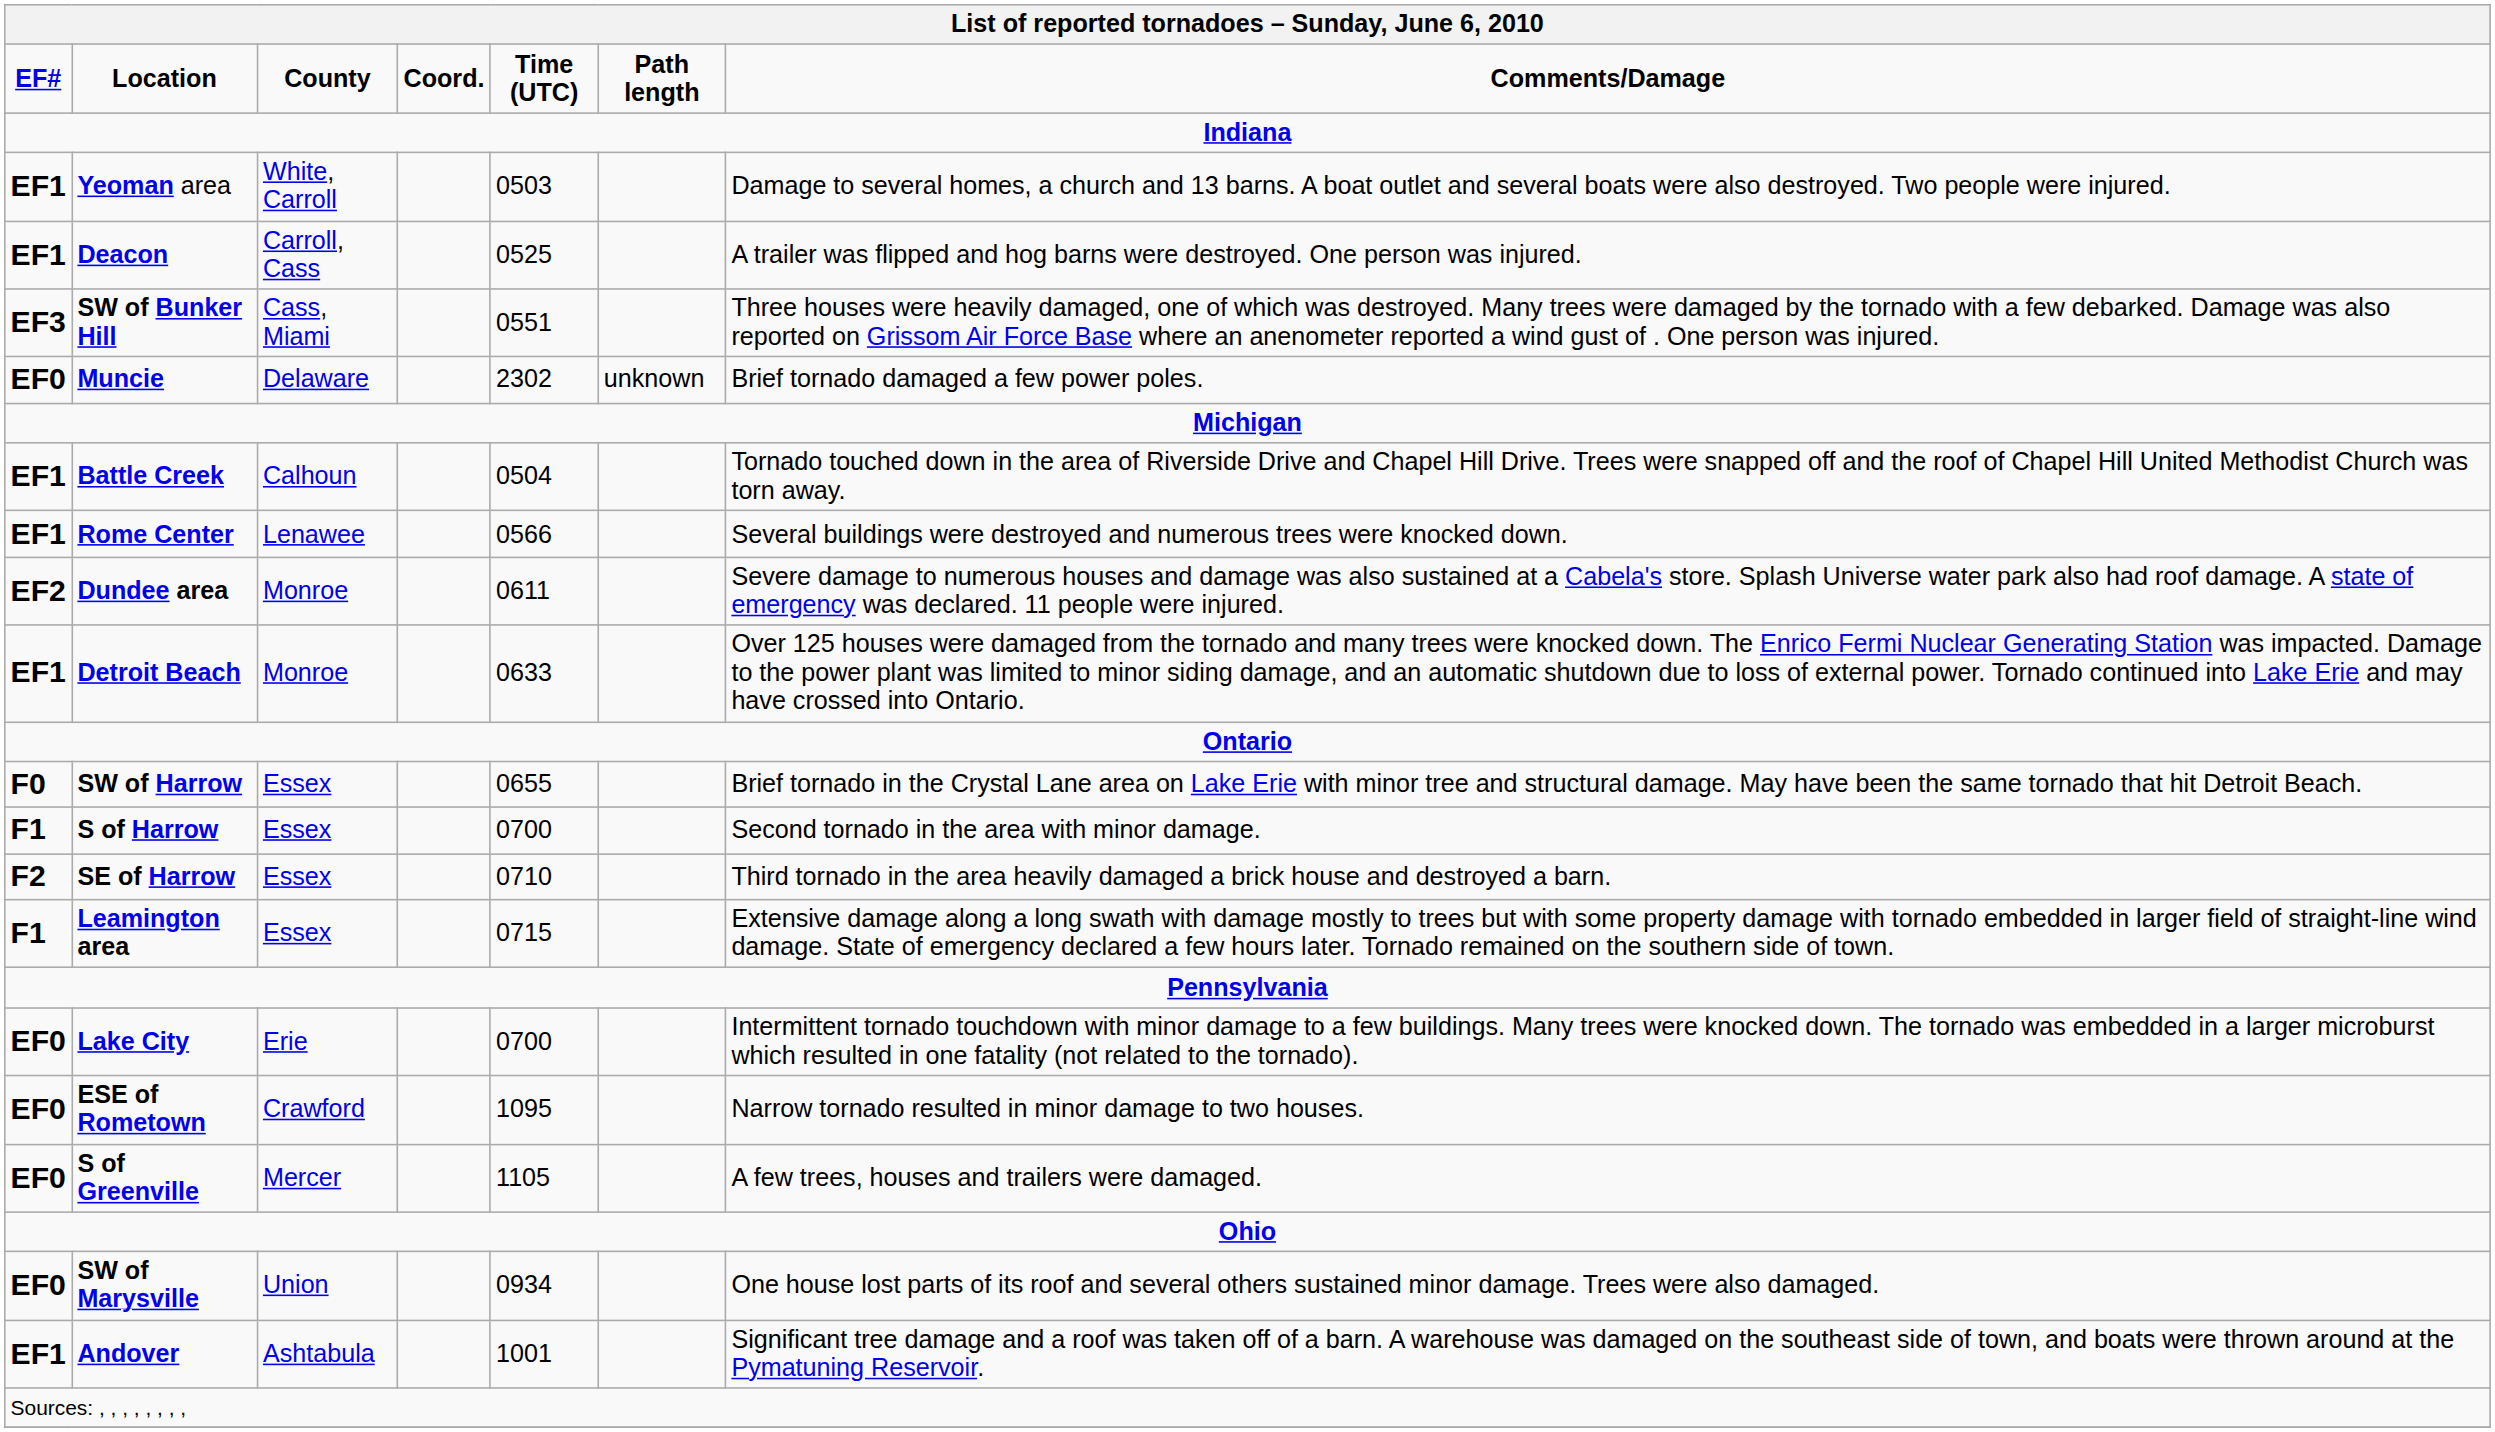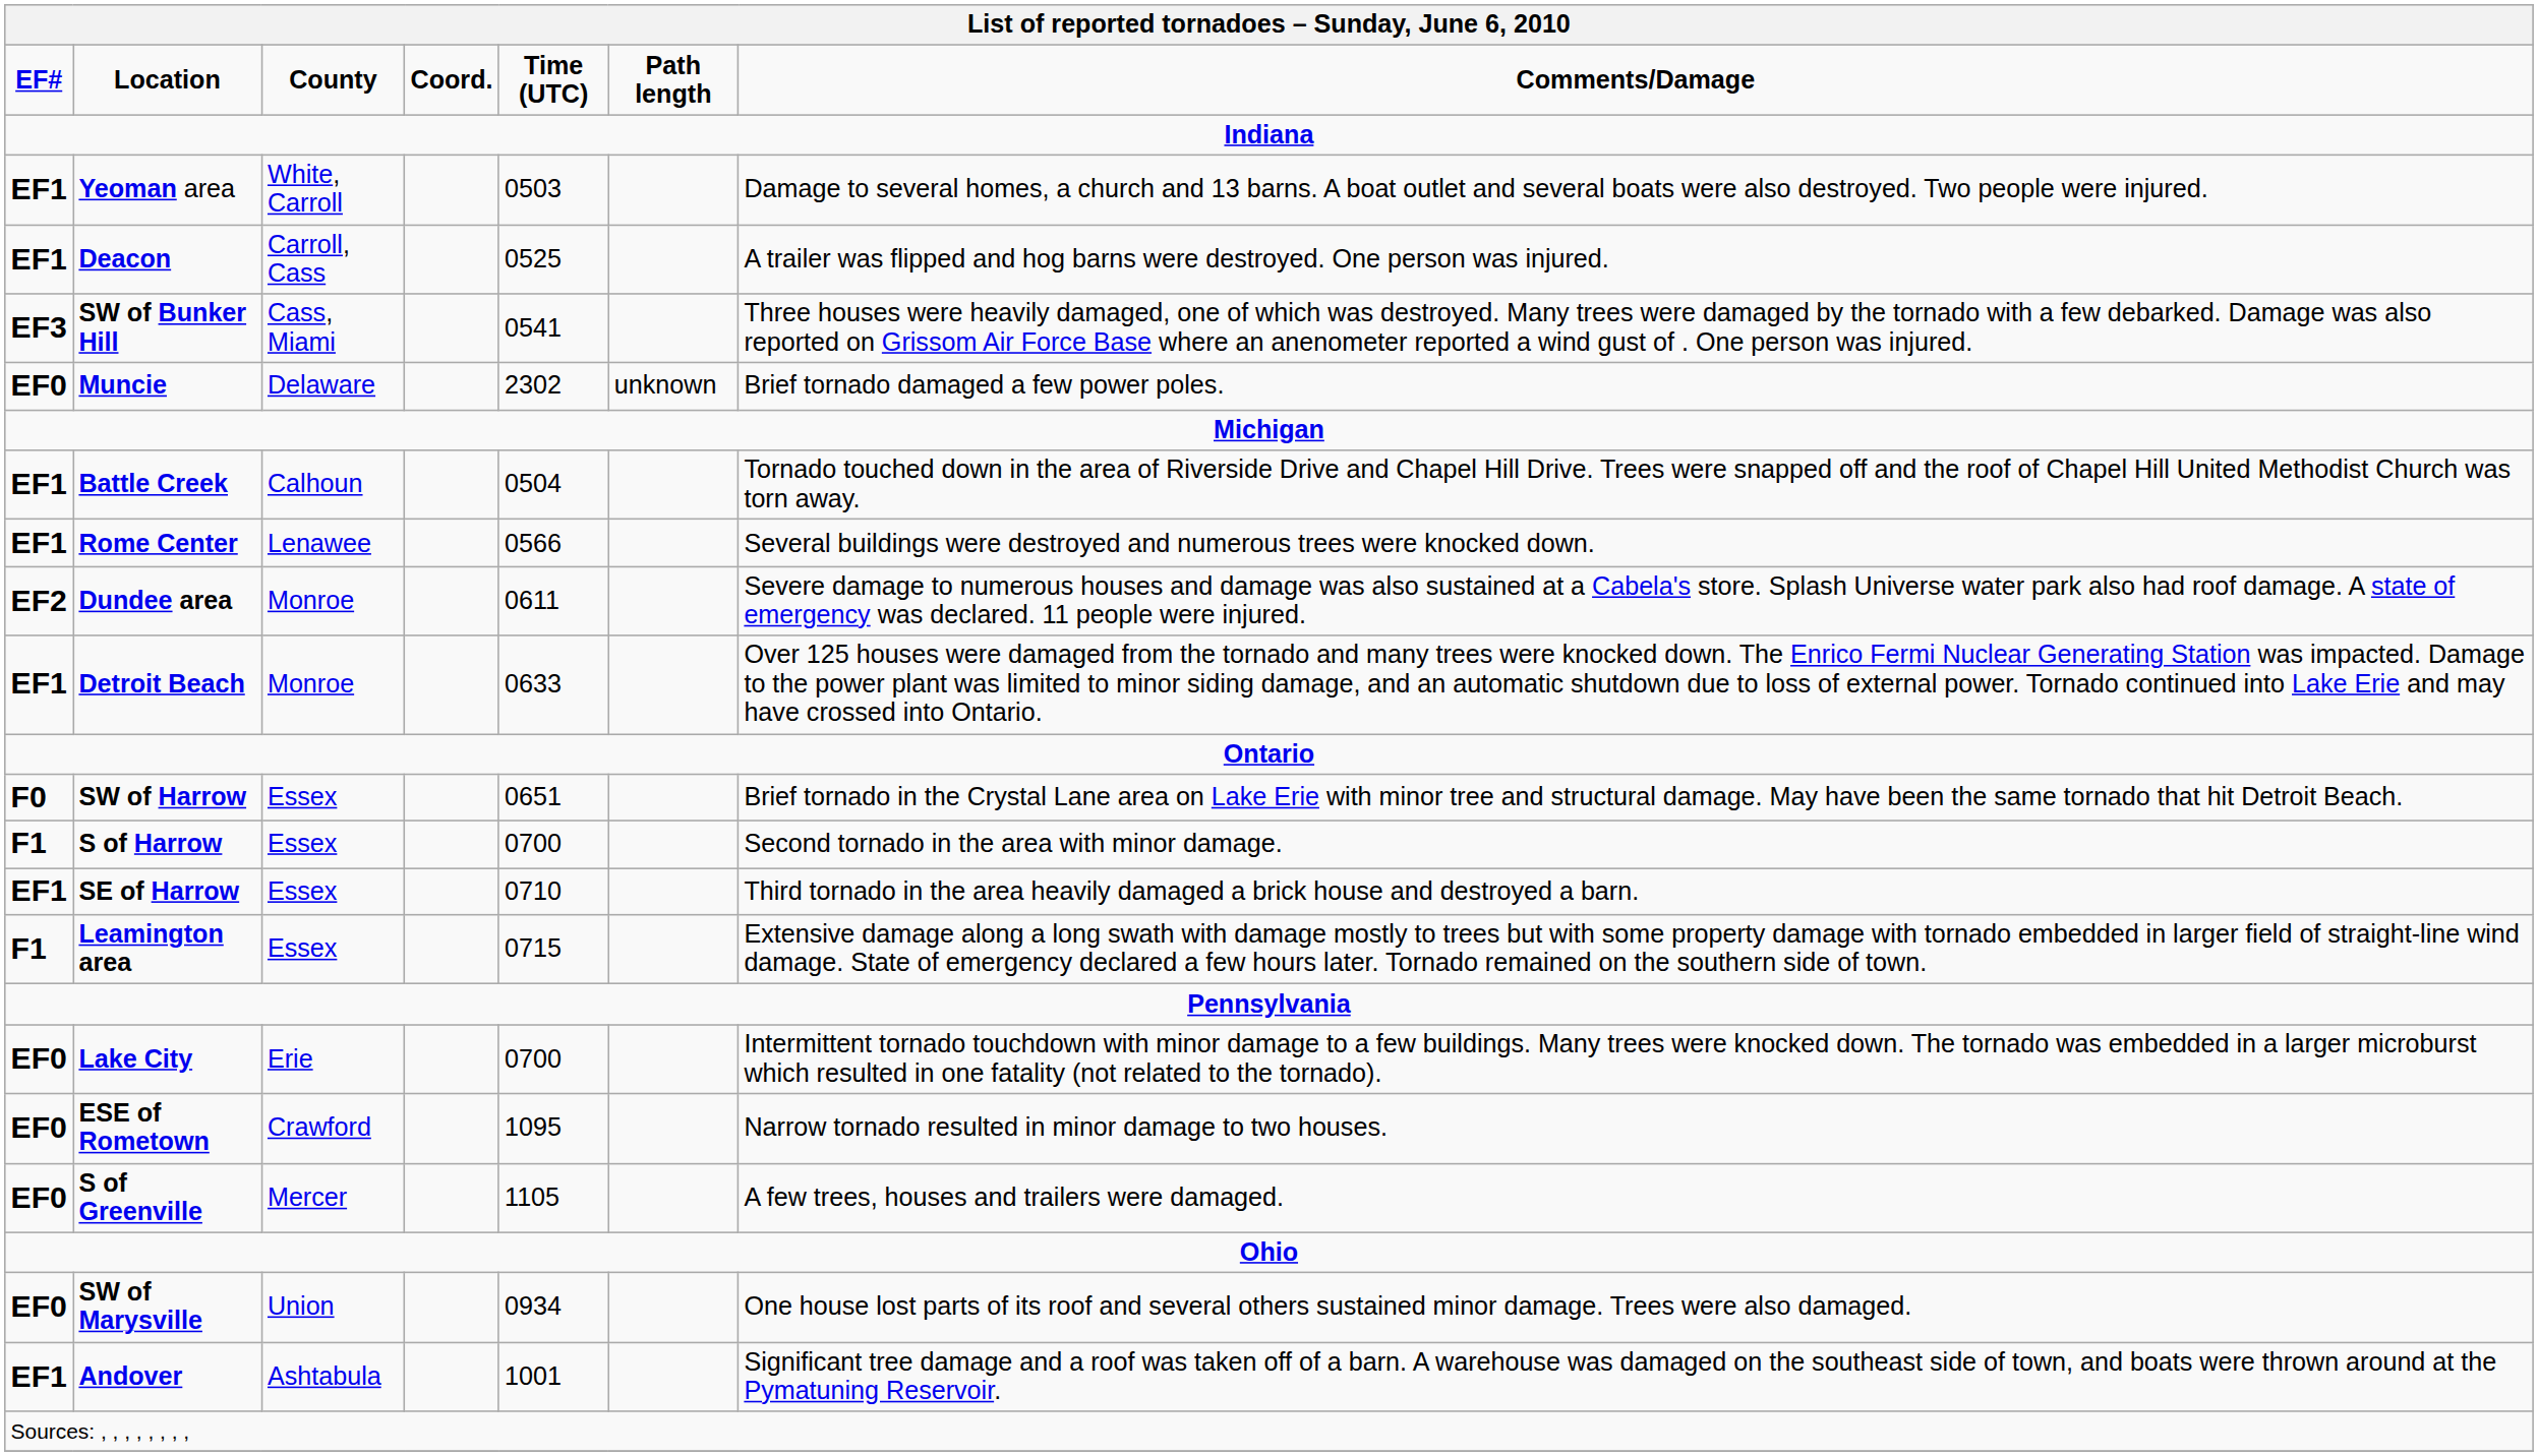SW of Bunker Hill | Time (UTC): 0551 -> 0541
SW of Harrow | Time (UTC): 0655 -> 0651
SE of Harrow | EF#: F2 -> EF1
